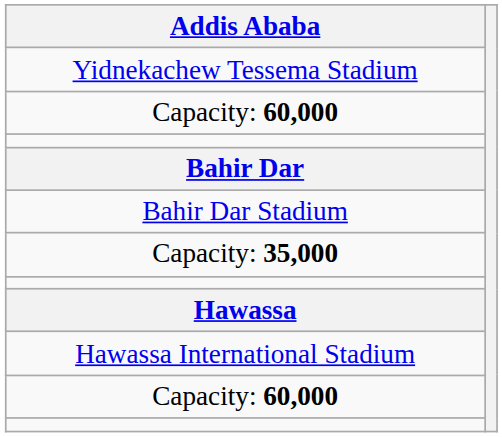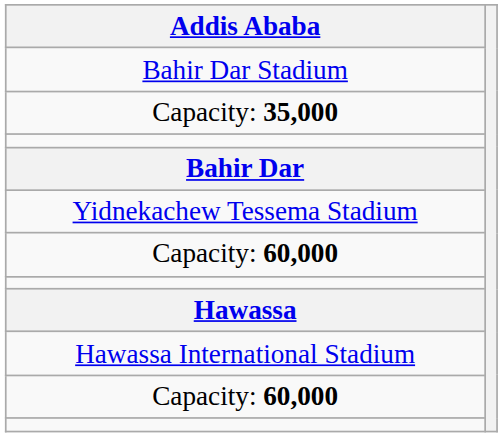row 2 | Addis Ababa: Yidnekachew Tessema Stadium -> Bahir Dar Stadium
row 3 | Addis Ababa: Capacity: 60,000 -> Capacity: 35,000
row 6 | Addis Ababa: Bahir Dar Stadium -> Yidnekachew Tessema Stadium
row 7 | Addis Ababa: Capacity: 35,000 -> Capacity: 60,000
